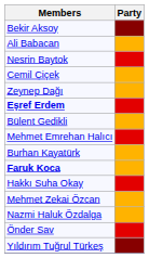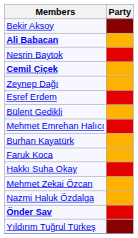Ali Babacan | Members: normal -> bold
Cemil Çiçek | Members: normal -> bold
Eşref Erdem | Members: bold -> normal
Faruk Koca | Members: bold -> normal
Önder Sav | Members: normal -> bold
